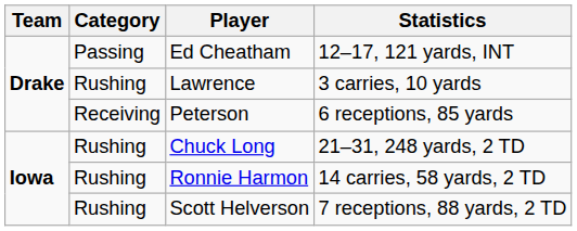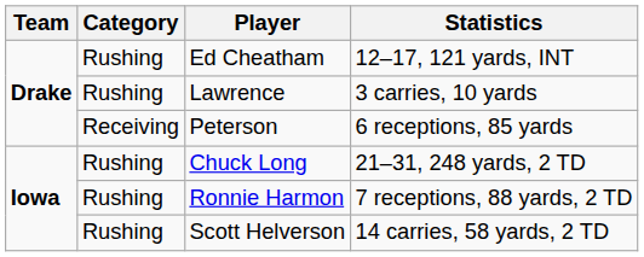Ed Cheatham | Category: Passing -> Rushing
Ronnie Harmon | Statistics: 14 carries, 58 yards, 2 TD -> 7 receptions, 88 yards, 2 TD
Scott Helverson | Statistics: 7 receptions, 88 yards, 2 TD -> 14 carries, 58 yards, 2 TD
